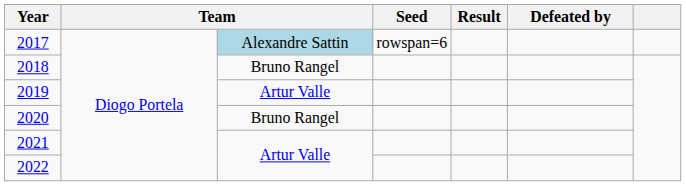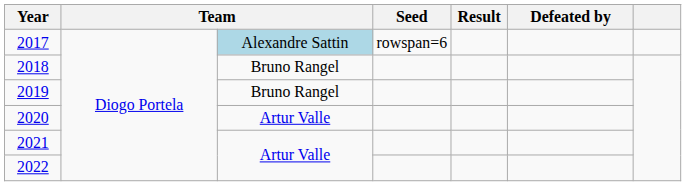2019 | column 3: Artur Valle -> Bruno Rangel
2020 | column 3: Bruno Rangel -> Artur Valle
